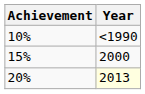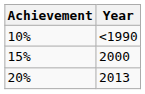20% | Year: lightyellow background -> no background
